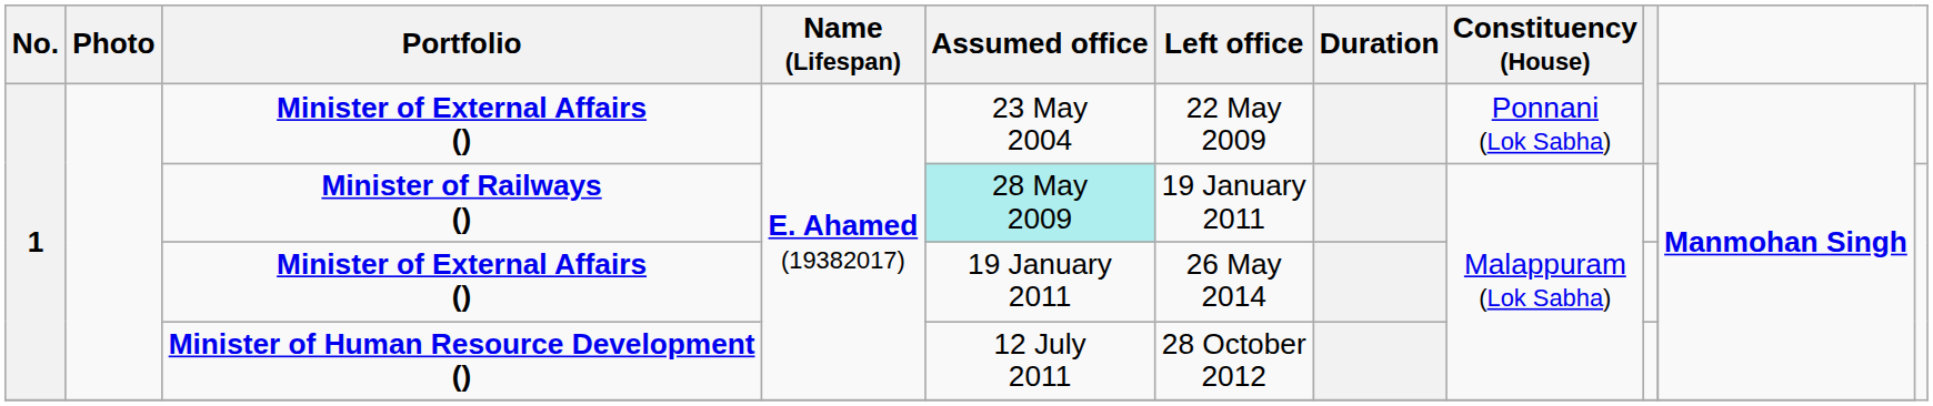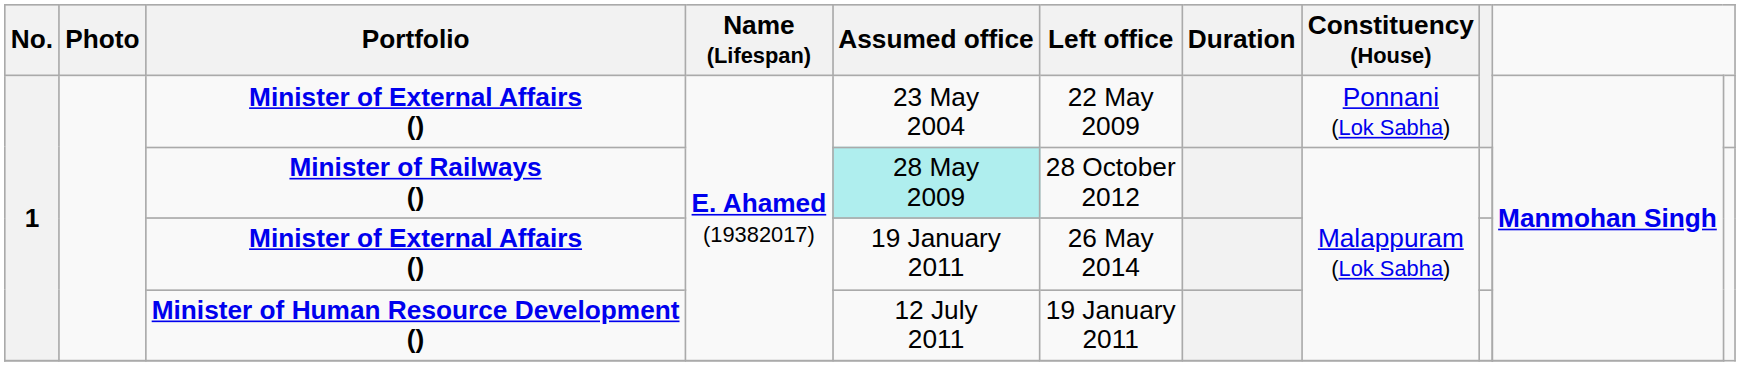Minister of Railways () | Left office: 19 January 2011 -> 28 October 2012
Minister of Human Resource Development () | Left office: 28 October 2012 -> 19 January 2011
